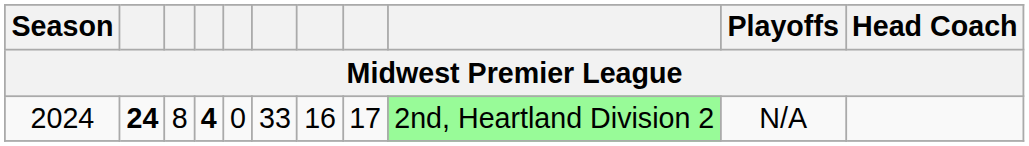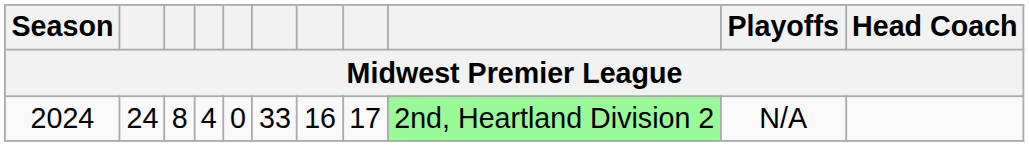2024 | column 2: bold -> normal
2024 | column 4: bold -> normal
